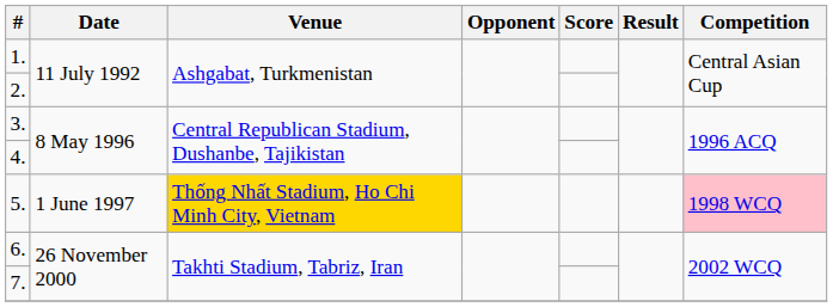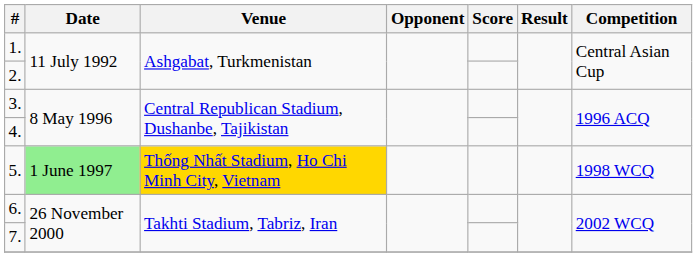5. | Date: no background -> lightgreen background
5. | Competition: pink background -> no background
